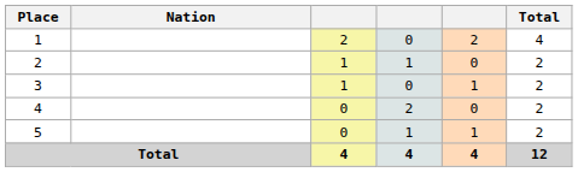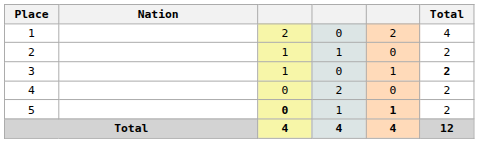3 | Total: normal -> bold
5 | column 3: normal -> bold
5 | column 5: normal -> bold
